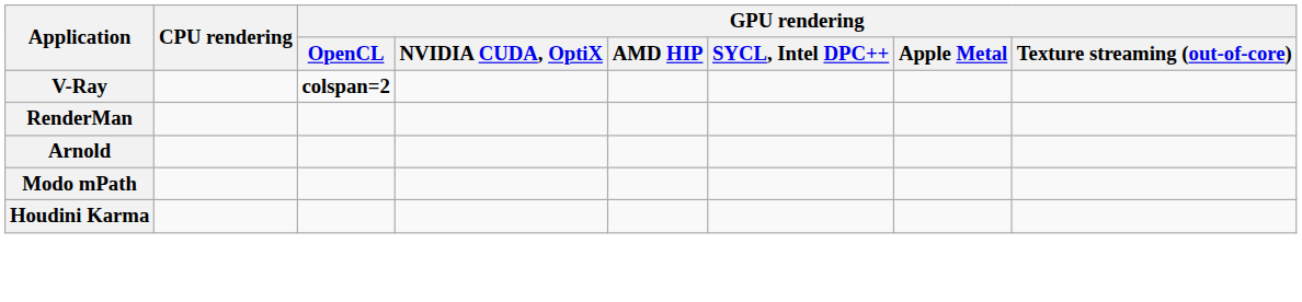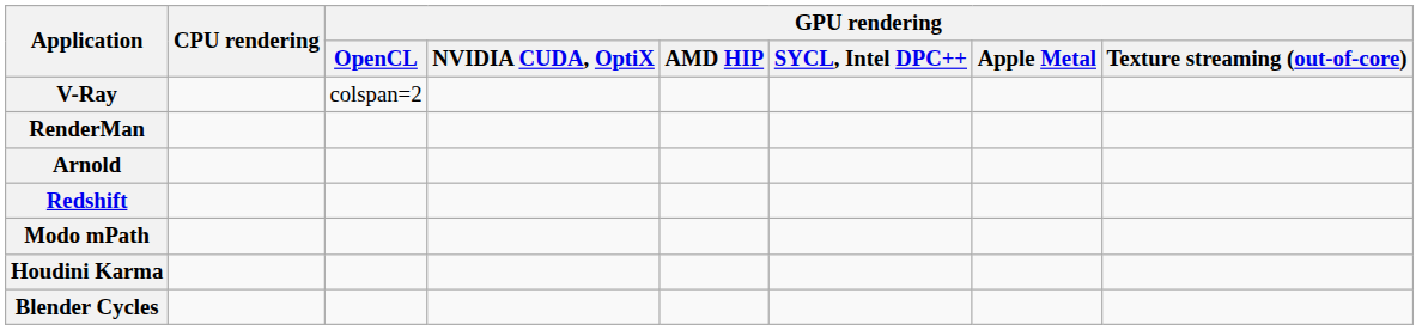V-Ray | GPU rendering / OpenCL: bold -> normal
+ row: Redshift
+ row: Blender Cycles
